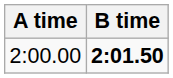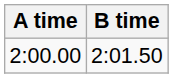2:00.00 | B time: bold -> normal
